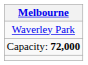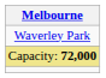row 3 | column 1: no background -> khaki background
